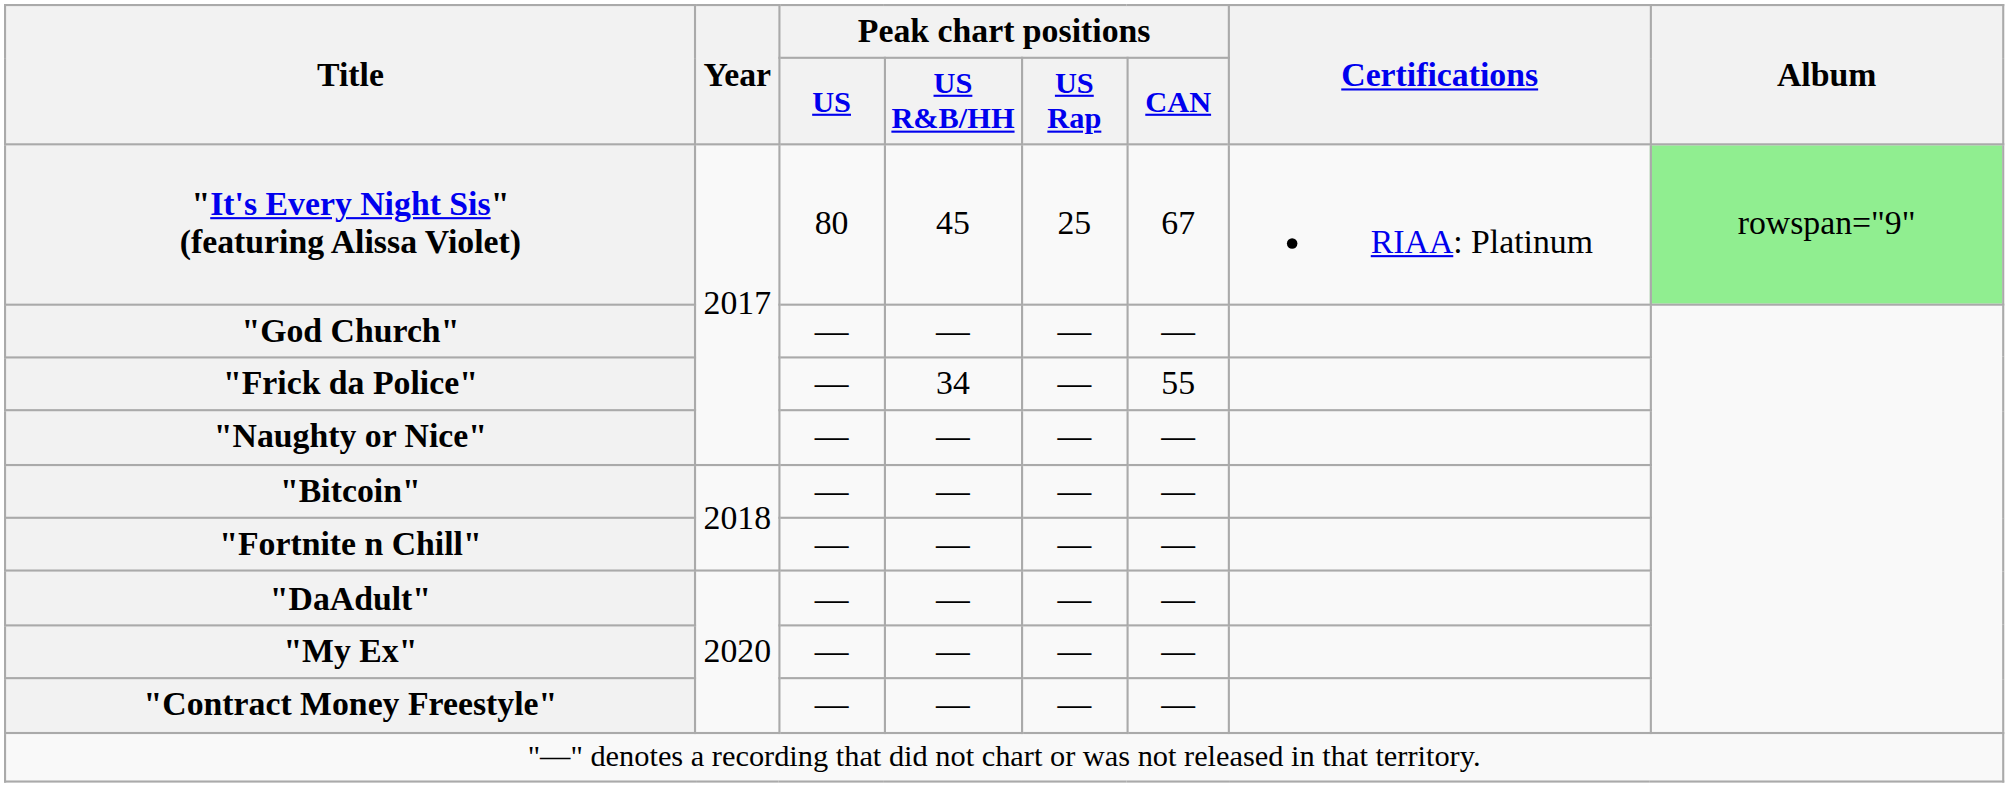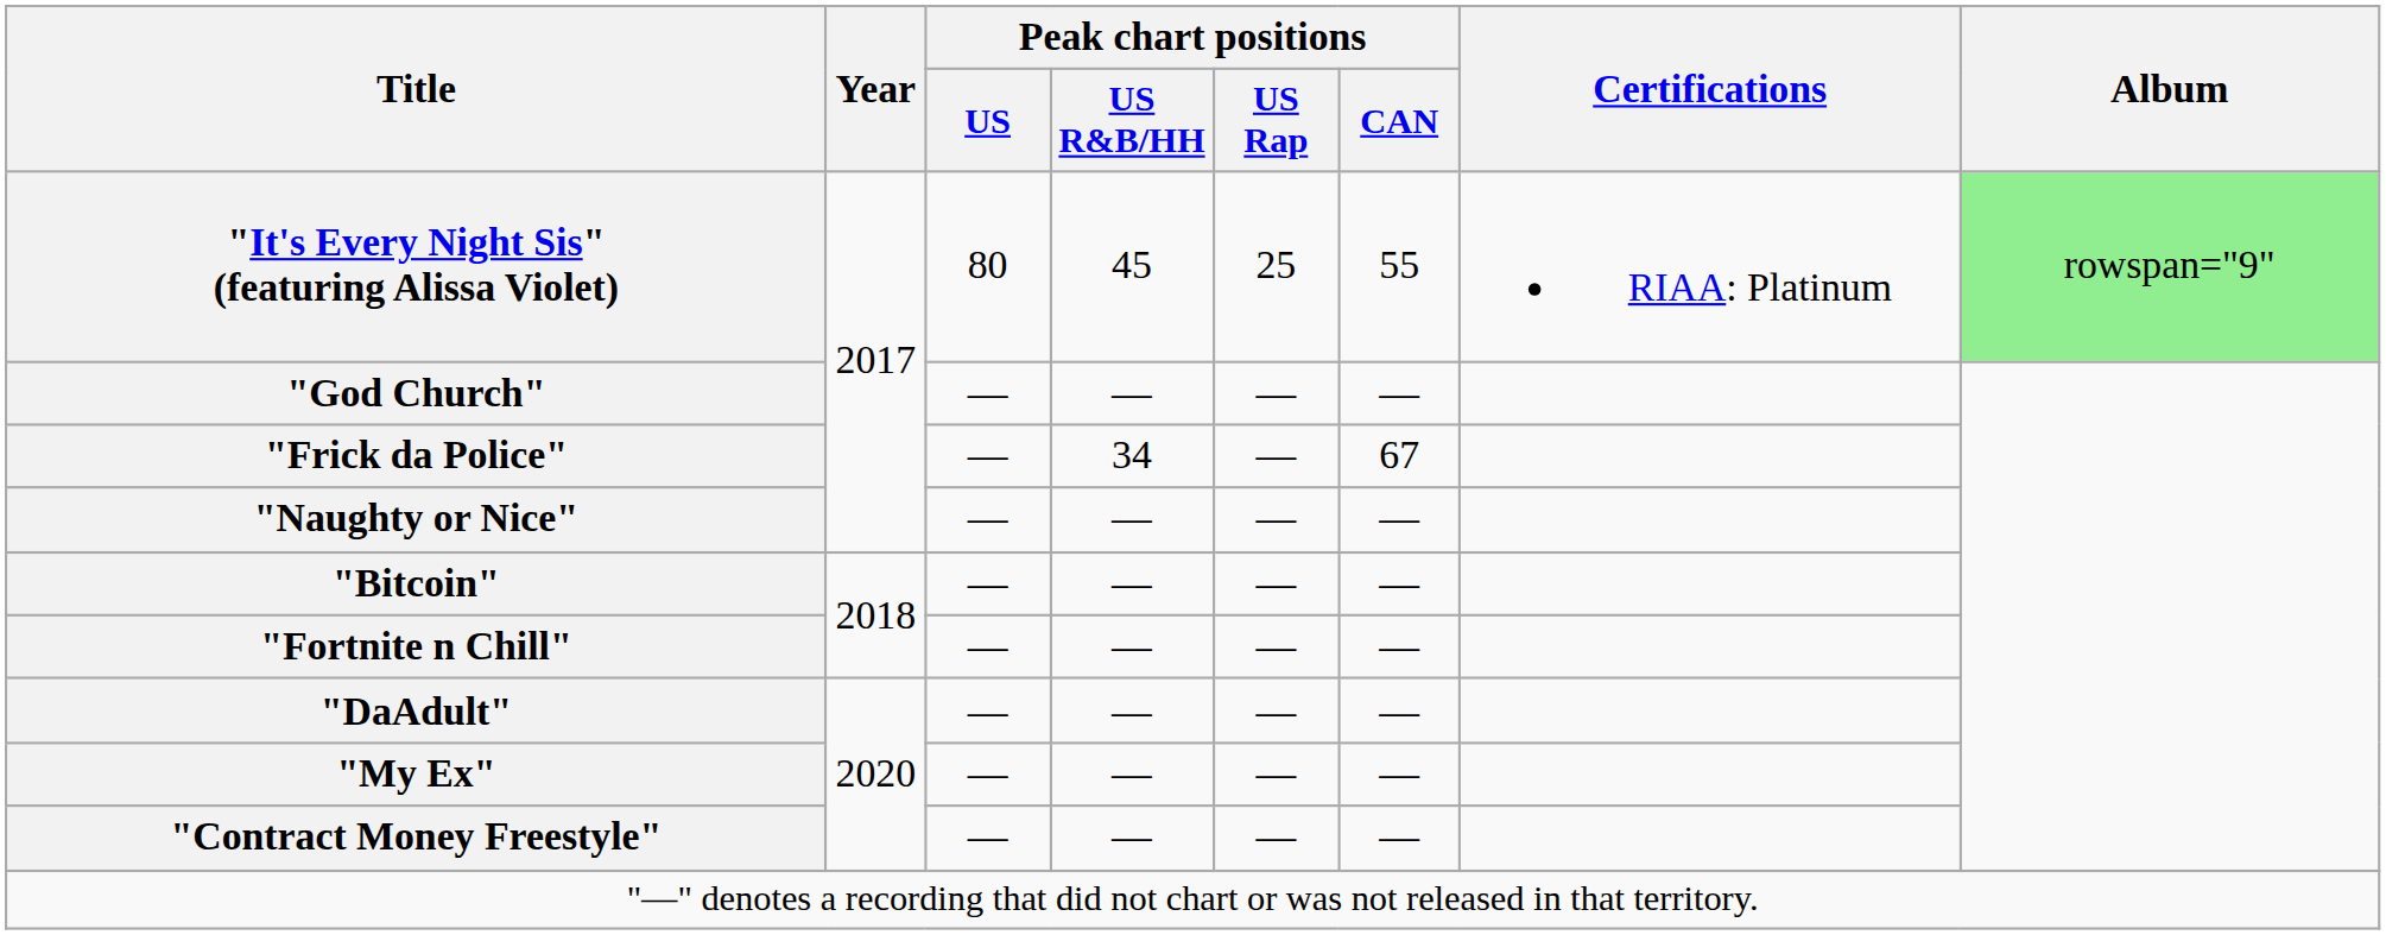"It's Every Night Sis" (featuring Alissa Violet) | Peak chart positions / CAN: 67 -> 55
"Frick da Police" | Peak chart positions / CAN: 55 -> 67
